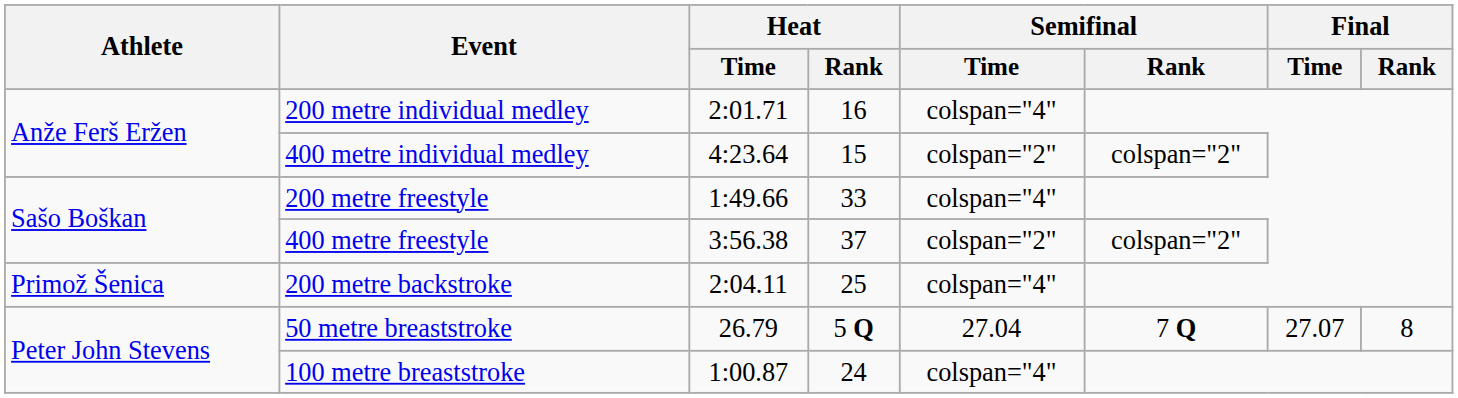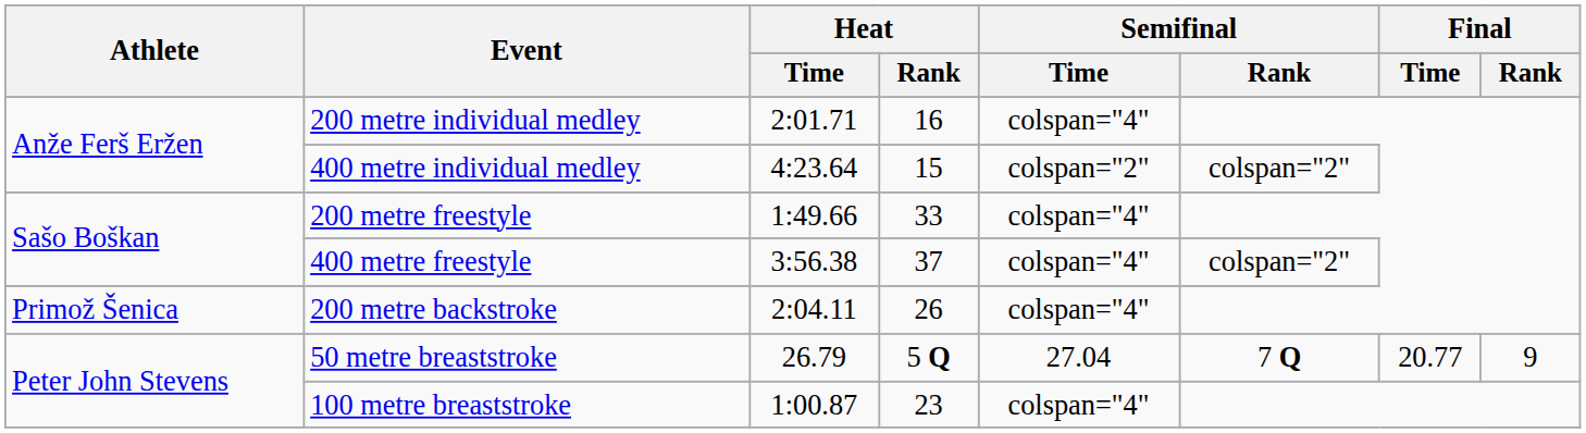400 metre freestyle | Semifinal / Time: colspan="2" -> colspan="4"
200 metre backstroke | Heat / Rank: 25 -> 26
50 metre breaststroke | Final / Time: 27.07 -> 20.77
50 metre breaststroke | Final / Rank: 8 -> 9
100 metre breaststroke | Heat / Rank: 24 -> 23
